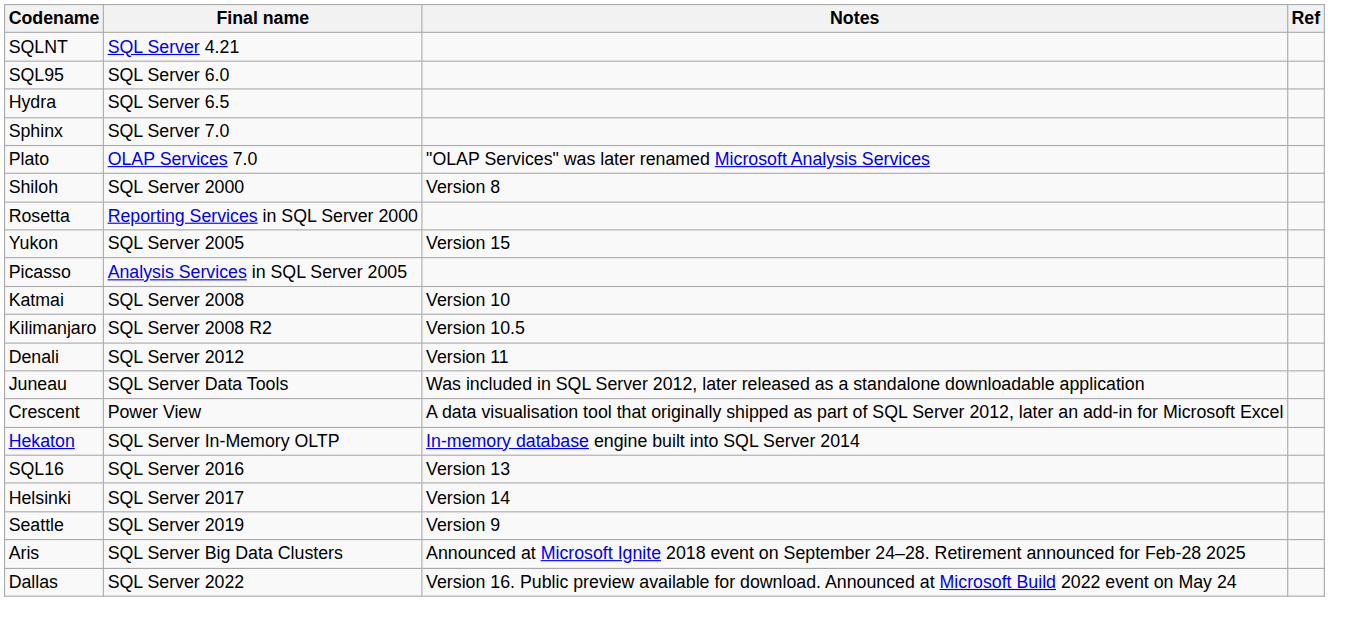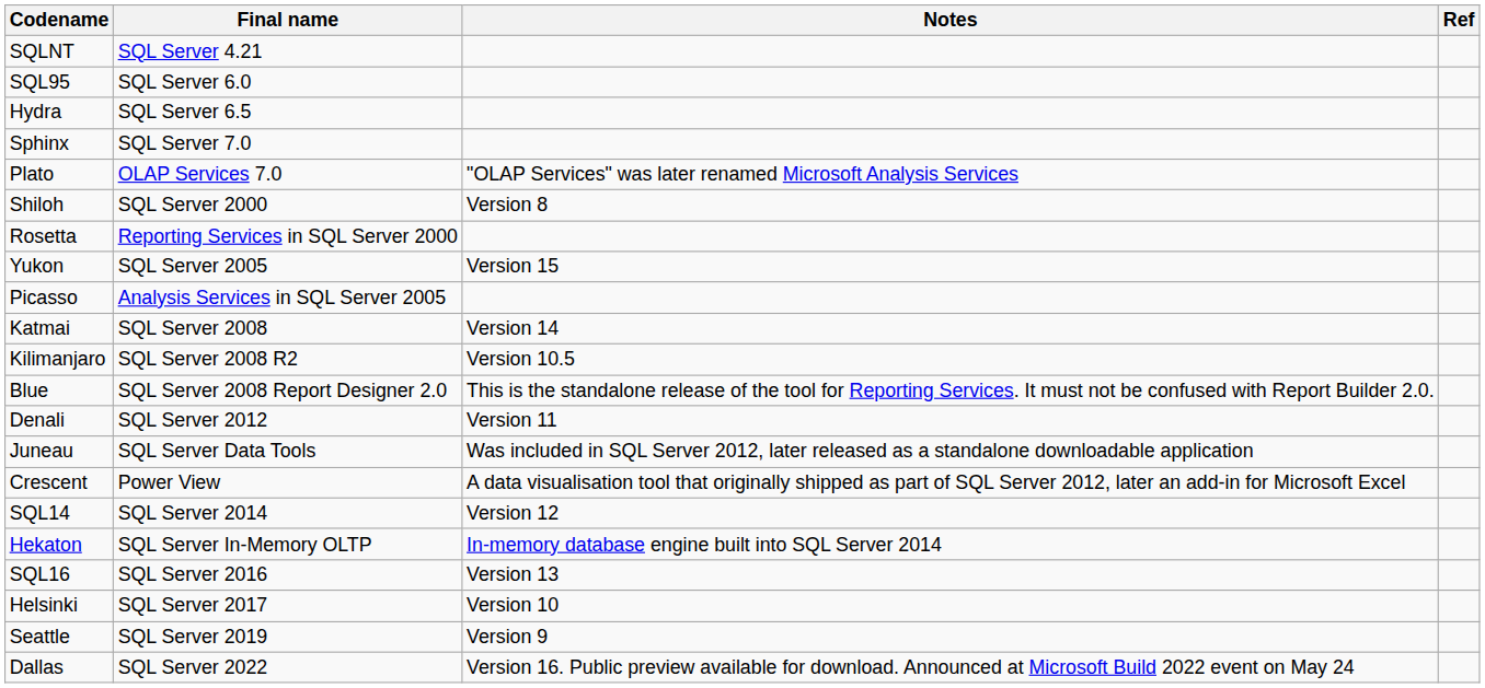Katmai | Notes: Version 10 -> Version 14
+ row: Blue | SQL Server 2008 Report Designer 2.0 | This is the standalone release of the tool for Reporting Services. It must not be confused with Report Builder 2.0.
+ row: SQL14 | SQL Server 2014 | Version 12
Helsinki | Notes: Version 14 -> Version 10
- row: Aris | SQL Server Big Data Clusters | Announced at Microsoft Ignite 2018 event on September 24–28. Retirement announced for Feb-28 2025
